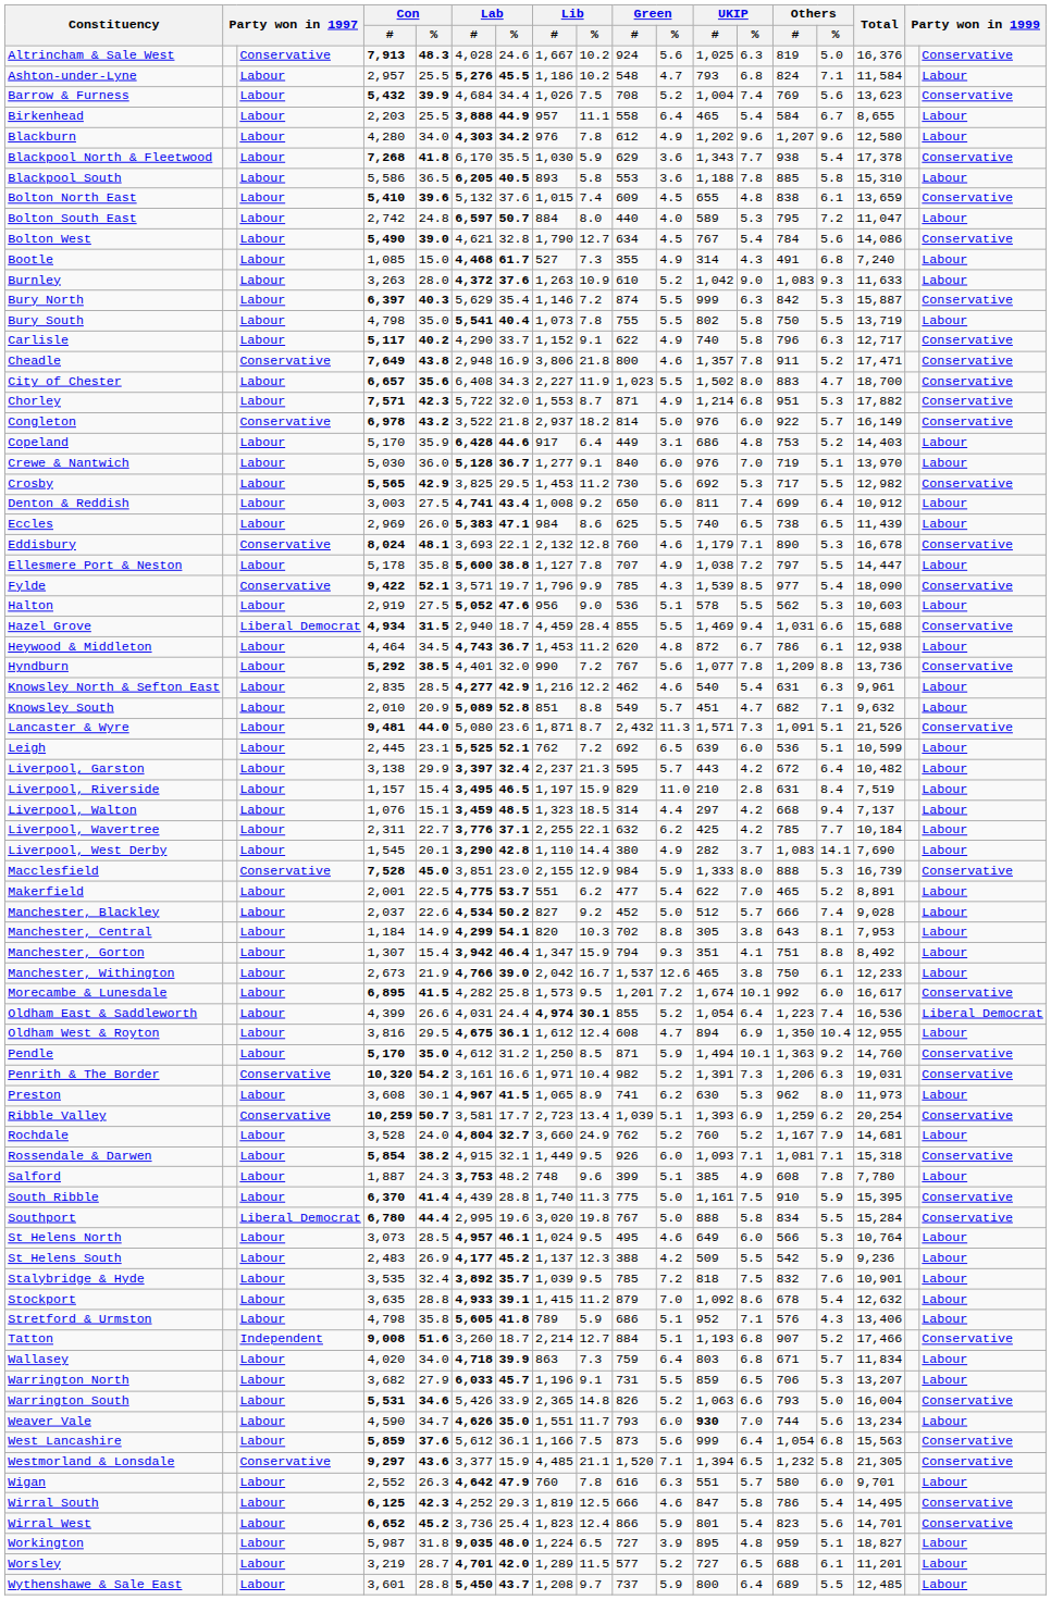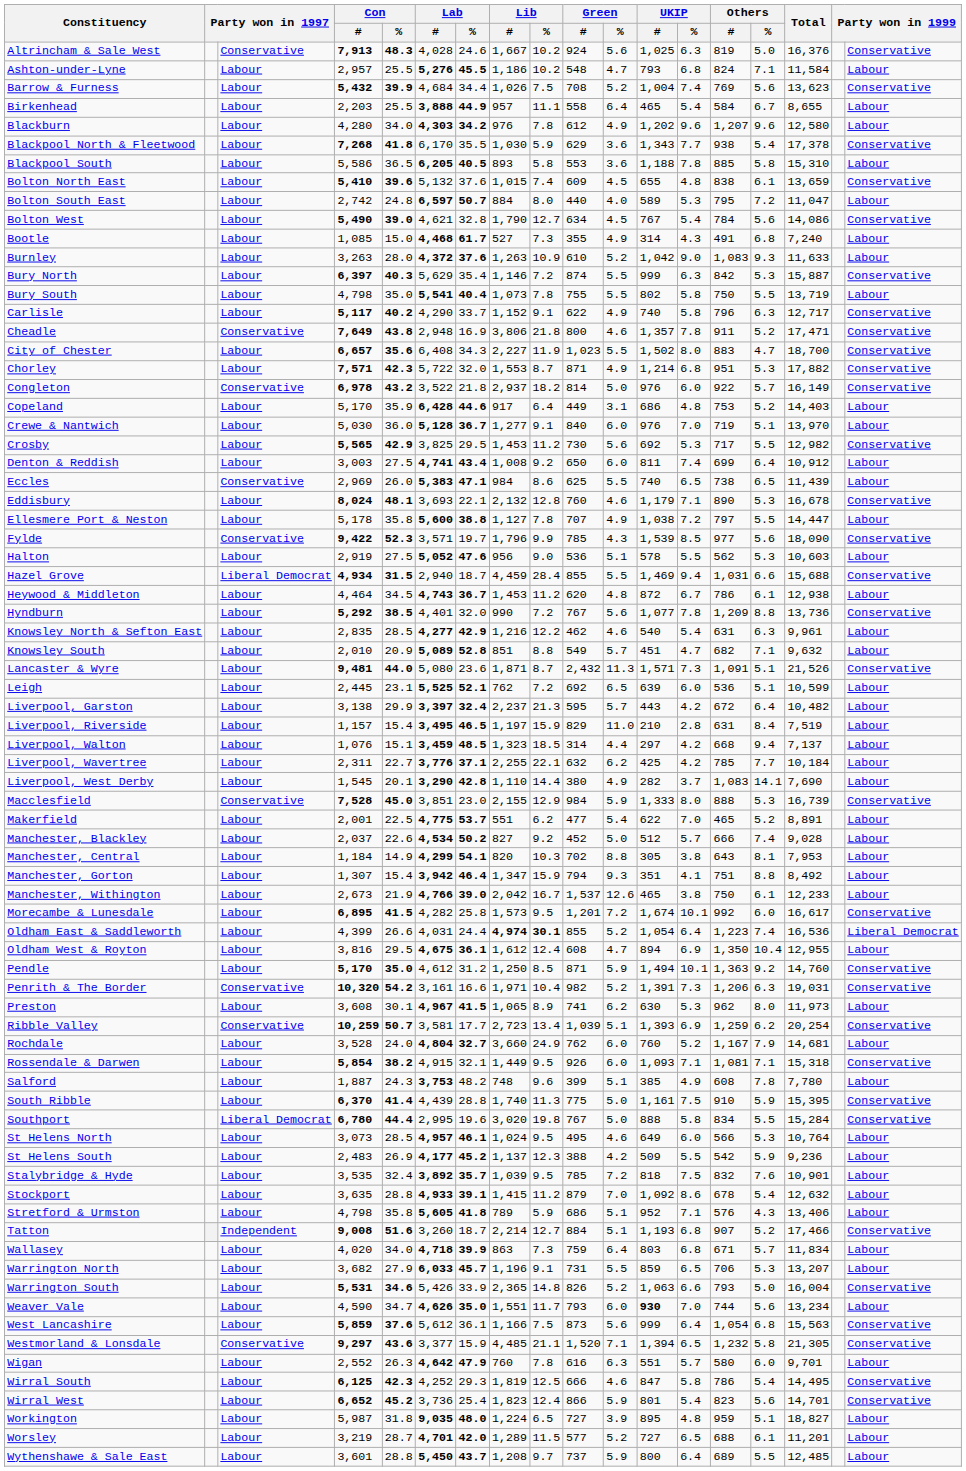Eccles | column 3: Labour -> Conservative
Eddisbury | column 3: Conservative -> Labour
Fylde | Con / %: 52.1 -> 52.3
Fylde | Others / %: 5.4 -> 5.6
Rochdale | Green / %: 5.2 -> 6.0
